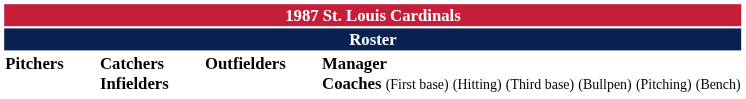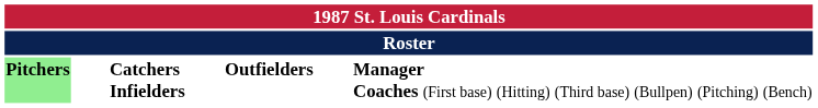Pitchers | column 1: no background -> lightgreen background
